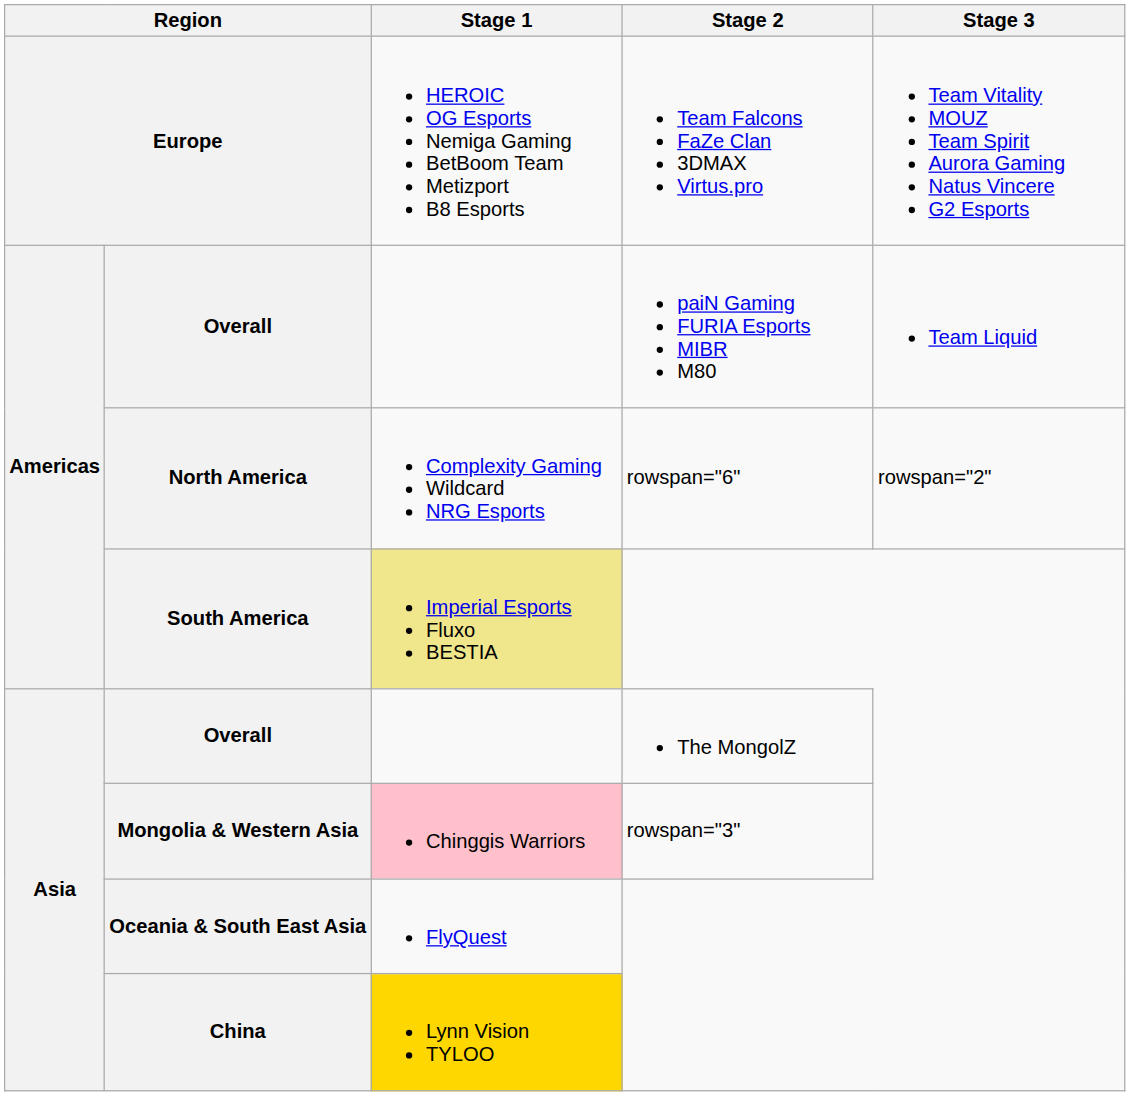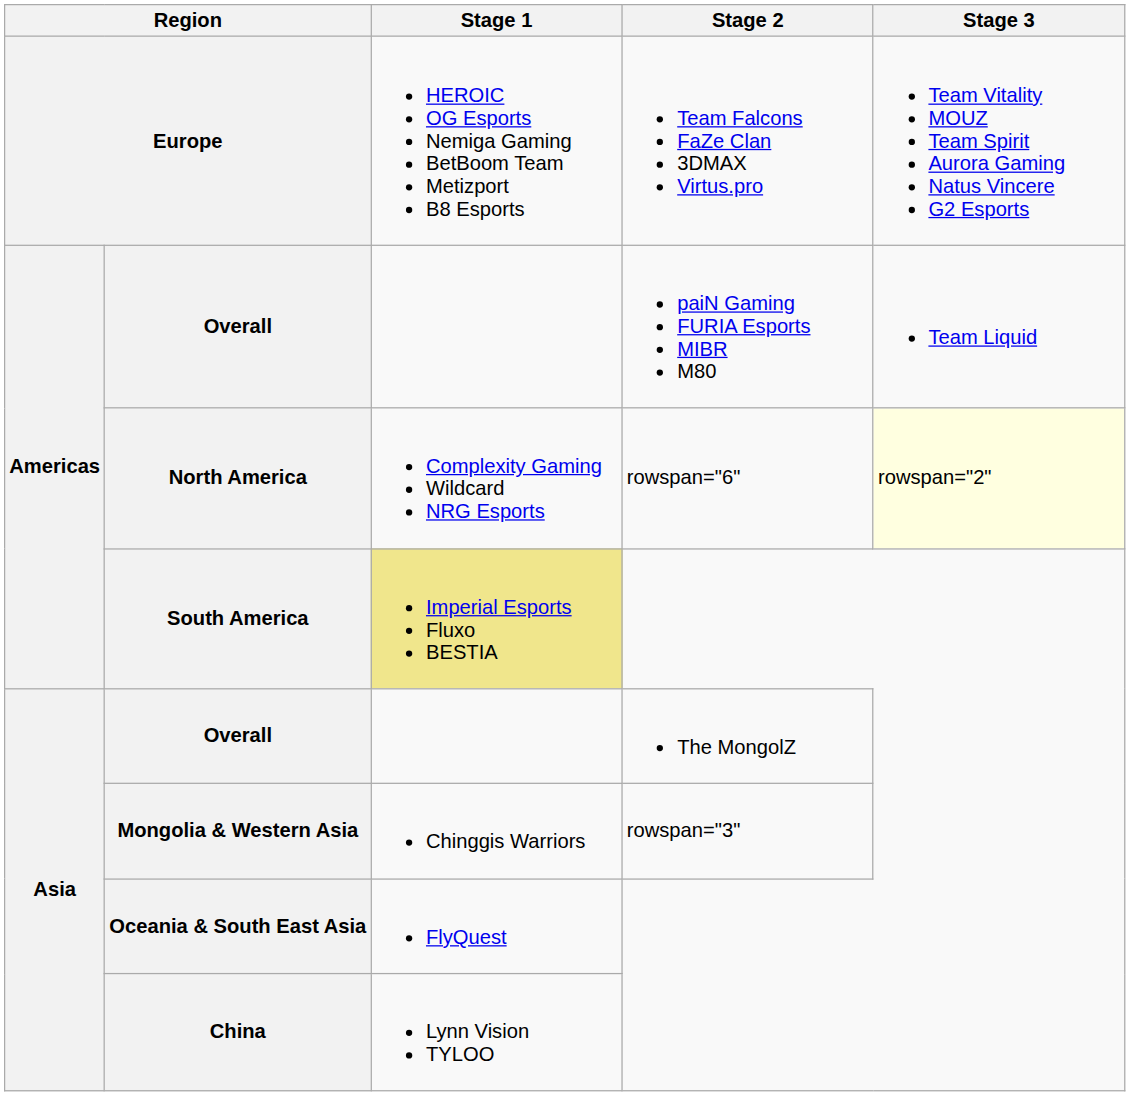North America | Stage 3: no background -> lightyellow background
Mongolia & Western Asia | Stage 1: pink background -> no background
China | Stage 1: gold background -> no background
